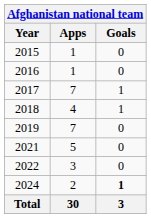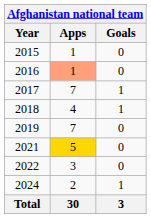2016 | Apps: no background -> lightsalmon background
2021 | Apps: no background -> gold background
2024 | Goals: bold -> normal
